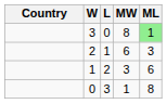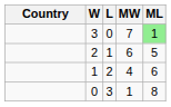row 2 | MW: 8 -> 7
row 3 | ML: 3 -> 5
row 4 | MW: 3 -> 4
